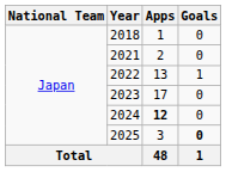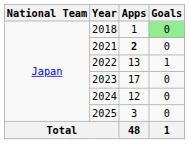2018 | Goals: no background -> lightgreen background
2021 | Apps: normal -> bold
2024 | Apps: bold -> normal
2025 | Goals: bold -> normal
